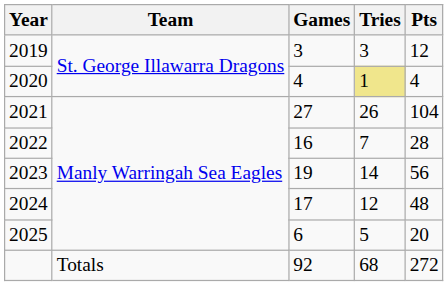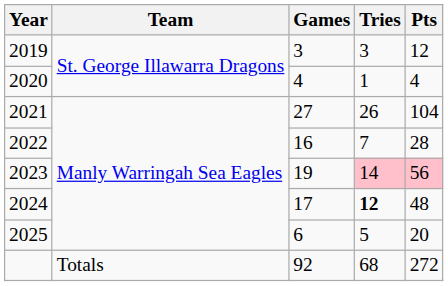2020 | Tries: khaki background -> no background
2023 | Tries: no background -> pink background
2023 | Pts: no background -> pink background
2024 | Tries: normal -> bold
